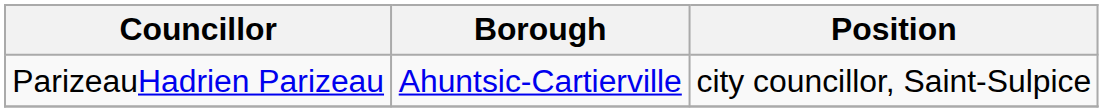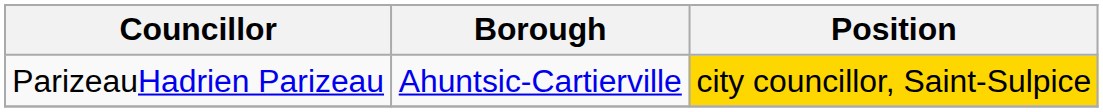ParizeauHadrien Parizeau | Position: no background -> gold background
